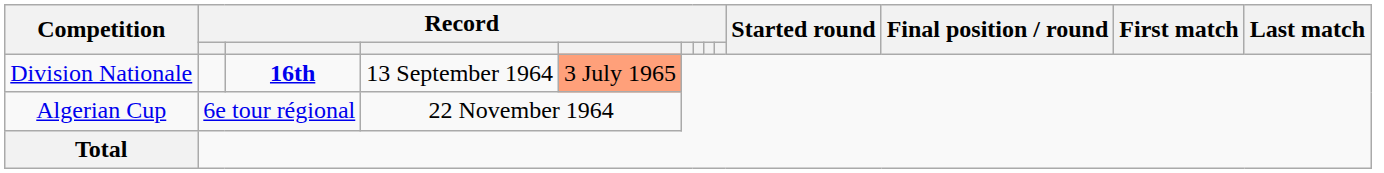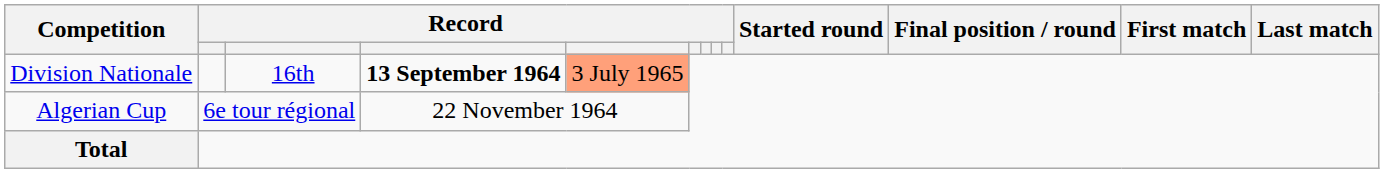Division Nationale | column 3: bold -> normal
Division Nationale | column 4: normal -> bold
